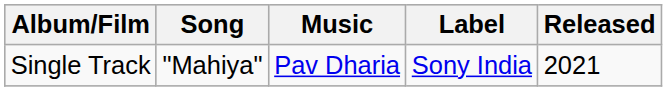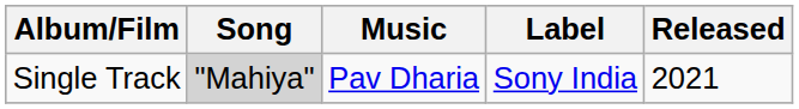Single Track | Song: no background -> lightgrey background
